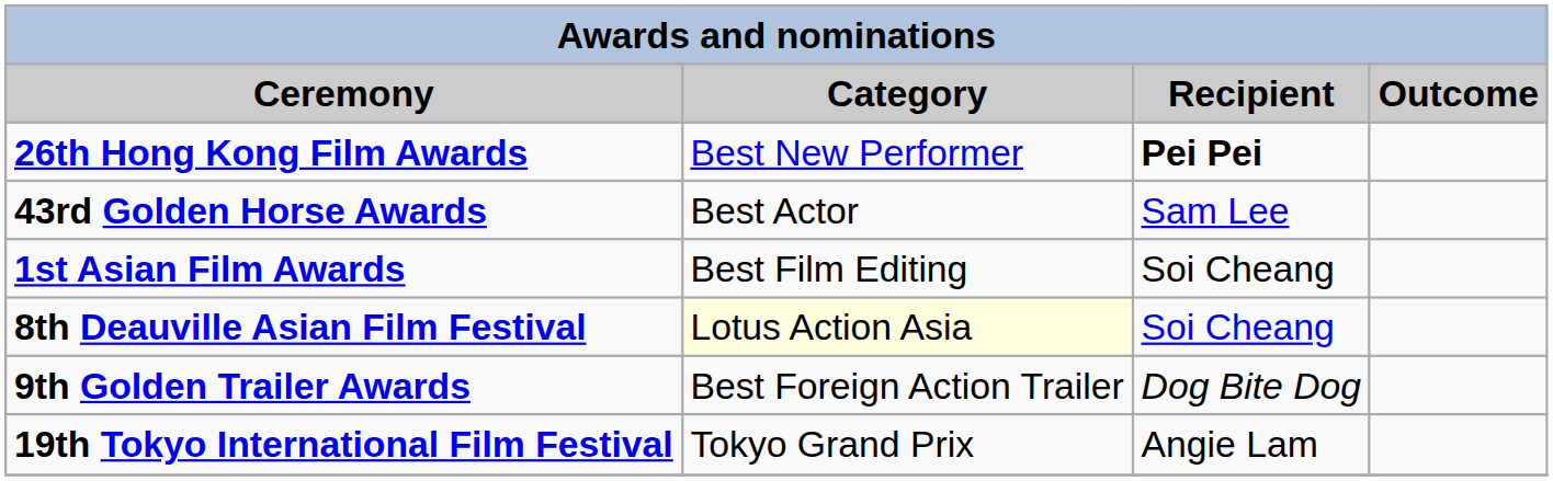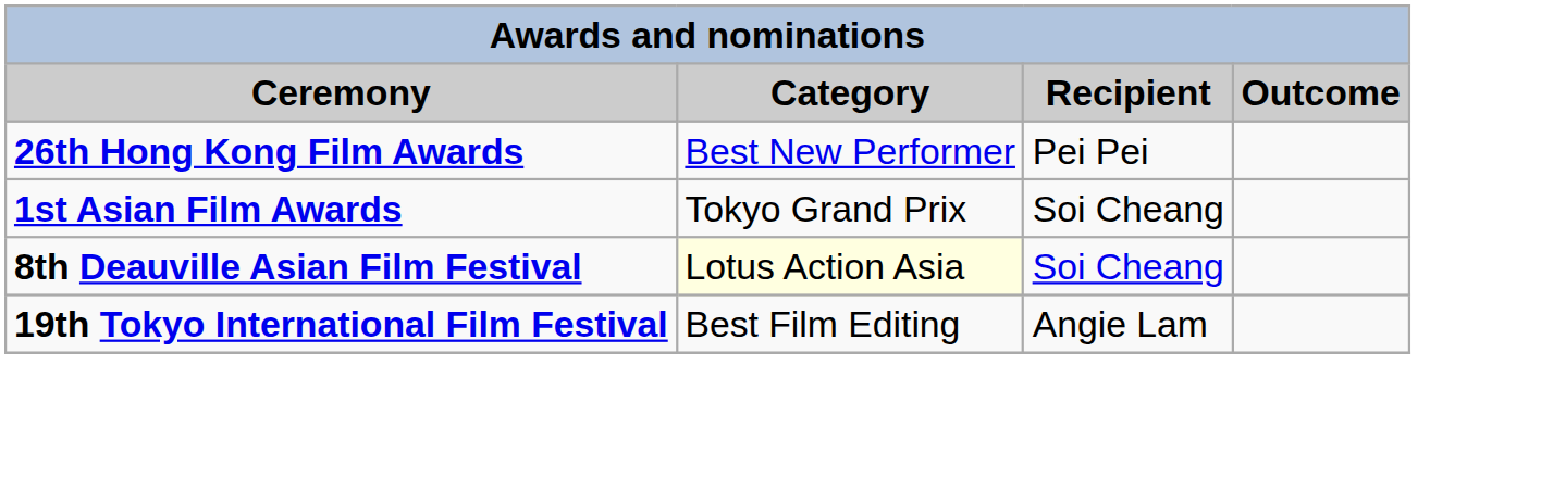26th Hong Kong Film Awards | Recipient: bold -> normal
- row: 43rd Golden Horse Awards | Best Actor | Sam Lee
1st Asian Film Awards | Category: Best Film Editing -> Tokyo Grand Prix
- row: 9th Golden Trailer Awards | Best Foreign Action Trailer | Dog Bite Dog
19th Tokyo International Film Festival | Category: Tokyo Grand Prix -> Best Film Editing
